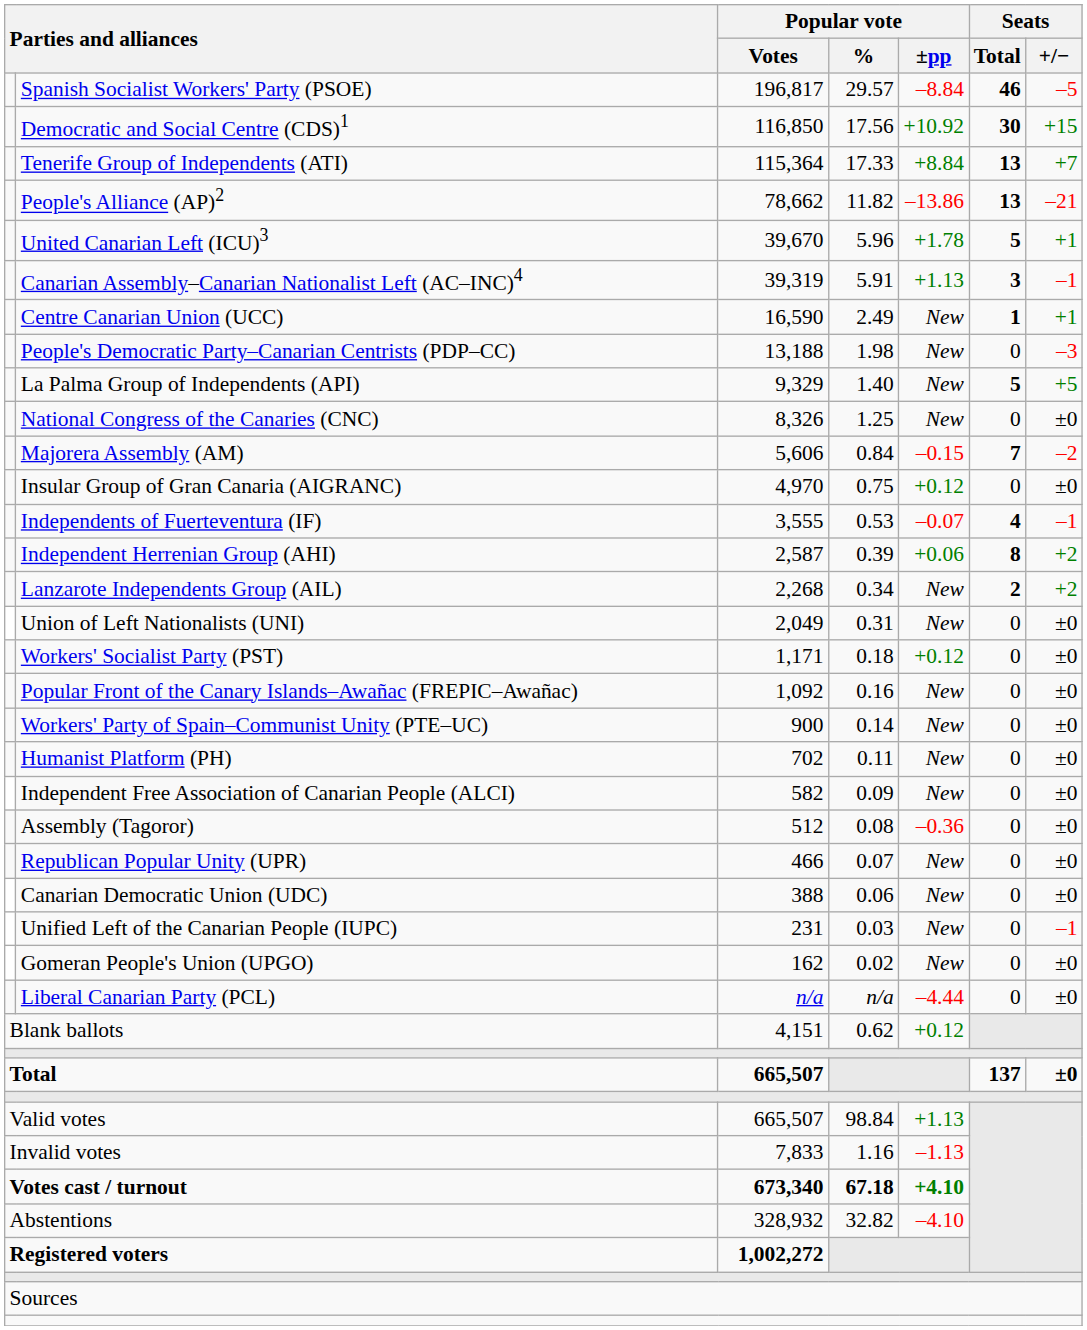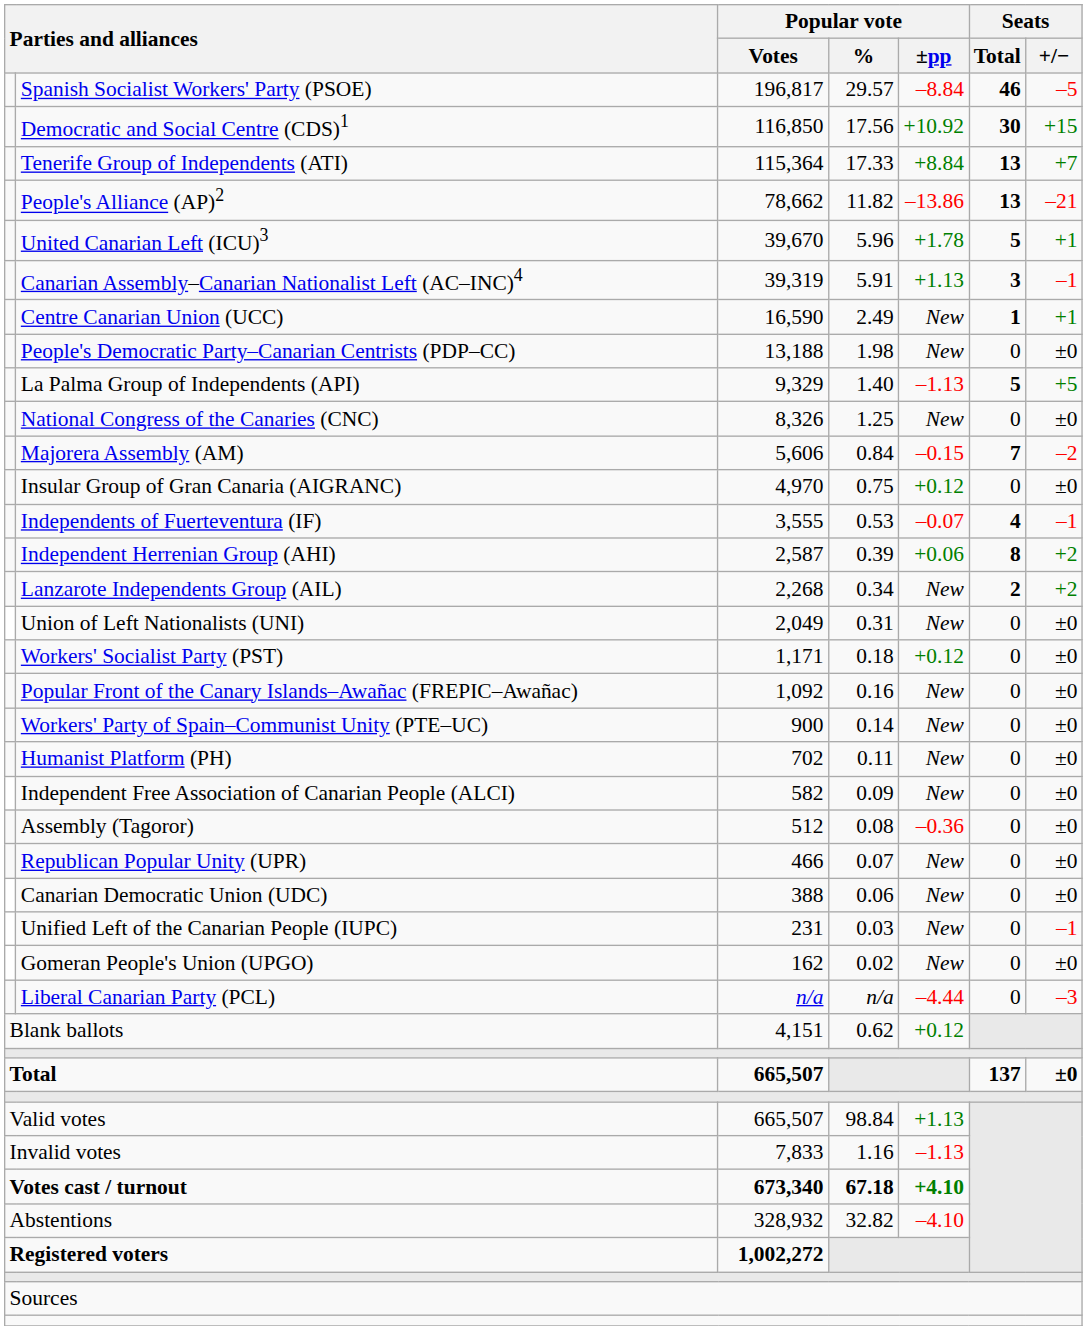People's Democratic Party–Canarian Centrists (PDP–CC) | Seats / +/−: –3 -> ±0
La Palma Group of Independents (API) | Popular vote / ±pp: New -> –1.13
Liberal Canarian Party (PCL) | Seats / +/−: ±0 -> –3
